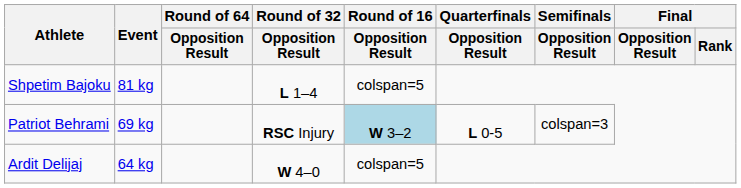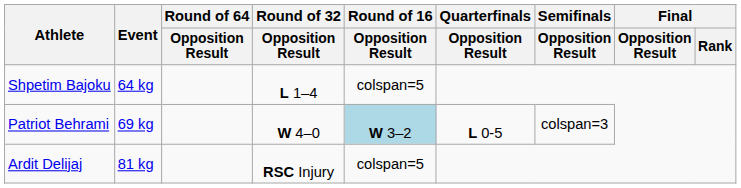Shpetim Bajoku | Event: 81 kg -> 64 kg
Patriot Behrami | Round of 32 / Opposition Result: RSC Injury -> W 4–0
Ardit Delijaj | Event: 64 kg -> 81 kg
Ardit Delijaj | Round of 32 / Opposition Result: W 4–0 -> RSC Injury
